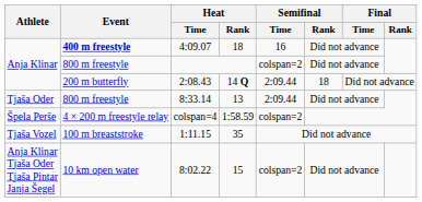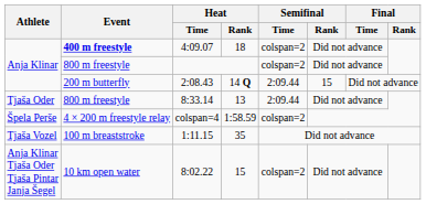4:09.07 | Semifinal / Time: 16 -> colspan=2
2:08.43 | Semifinal / Rank: 18 -> 15
